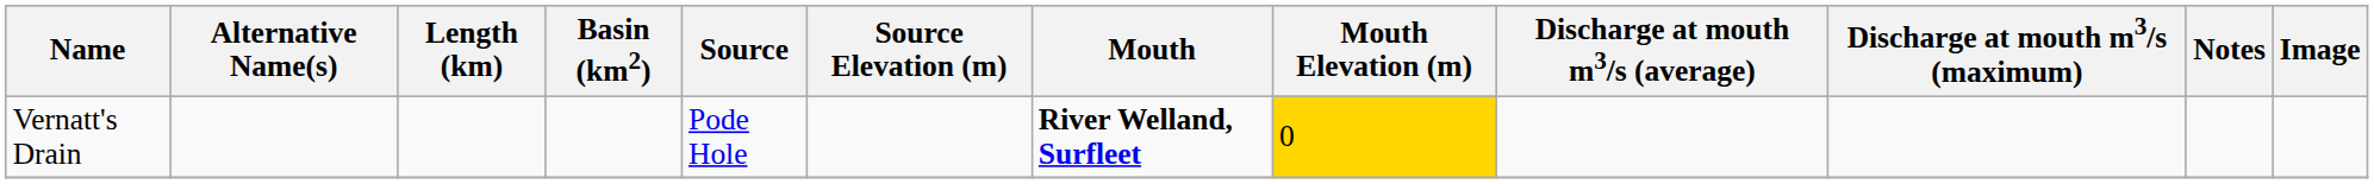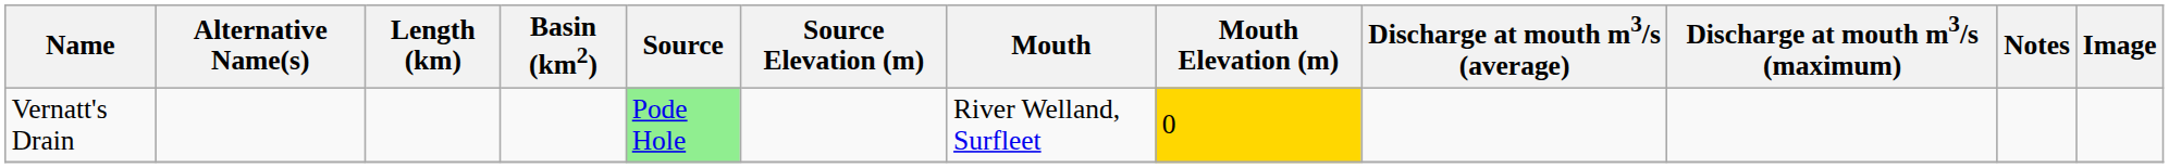Vernatt's Drain | Source: no background -> lightgreen background
Vernatt's Drain | Mouth: bold -> normal
